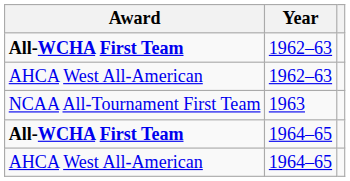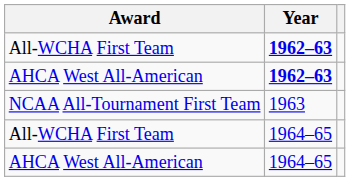row 2 | Award: bold -> normal
row 2 | Year: normal -> bold
row 3 | Year: normal -> bold
row 5 | Award: bold -> normal
